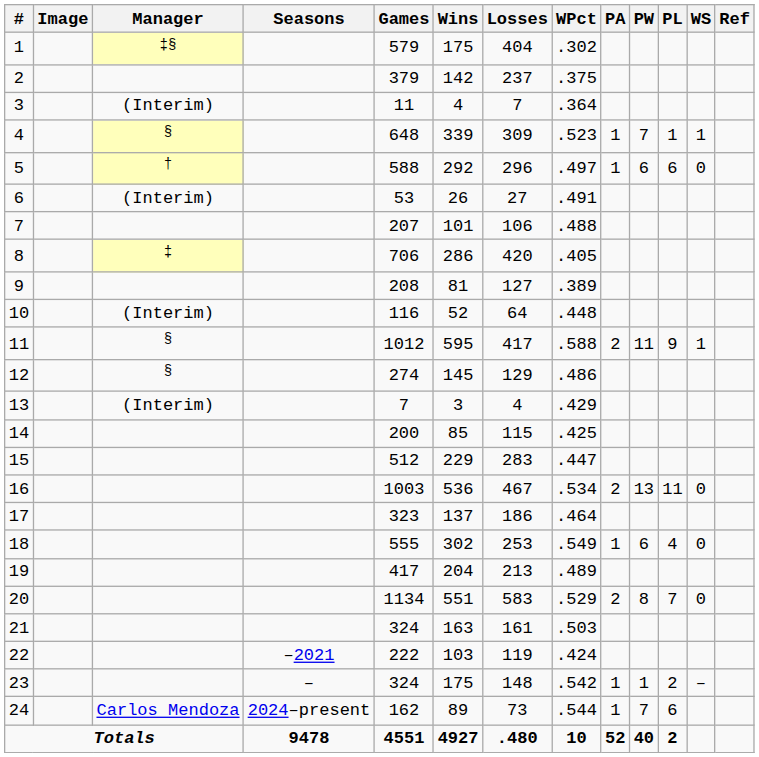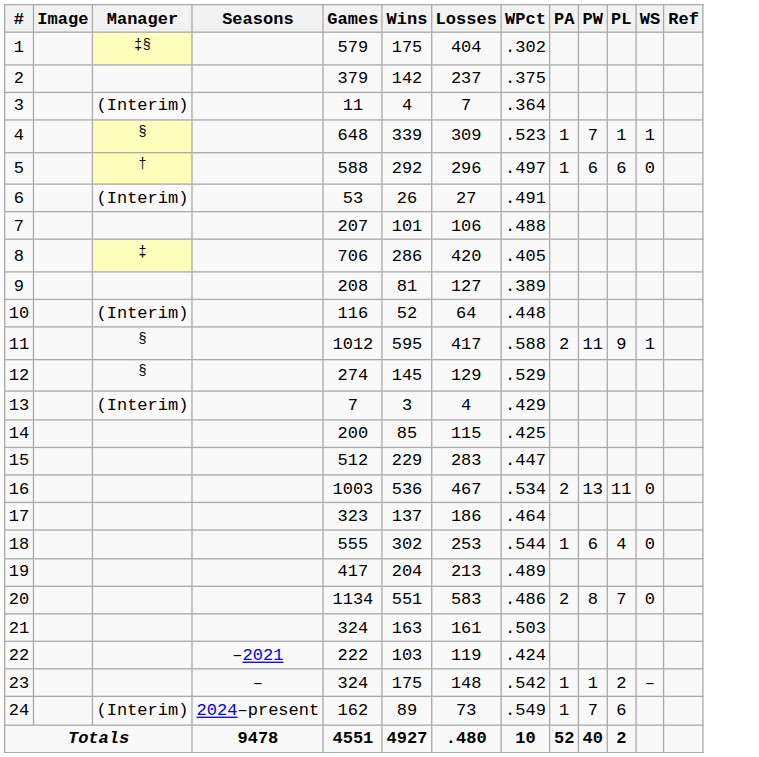12 | WPct: .486 -> .529
18 | WPct: .549 -> .544
20 | WPct: .529 -> .486
24 | Manager: Carlos Mendoza -> (Interim)
24 | WPct: .544 -> .549
